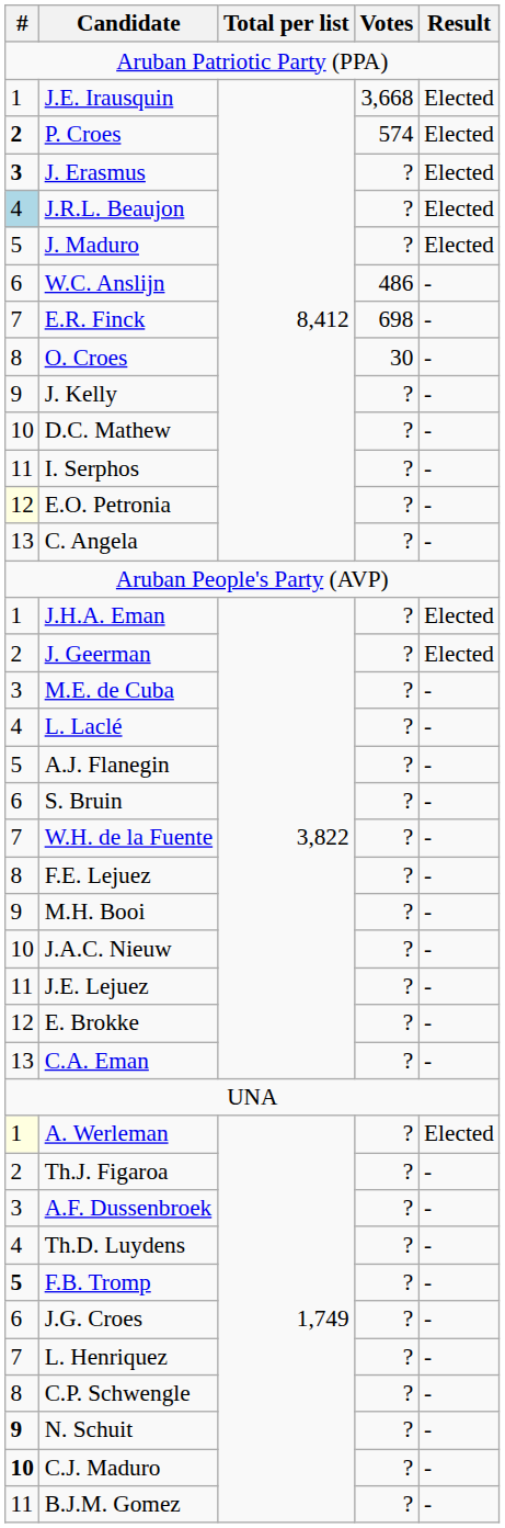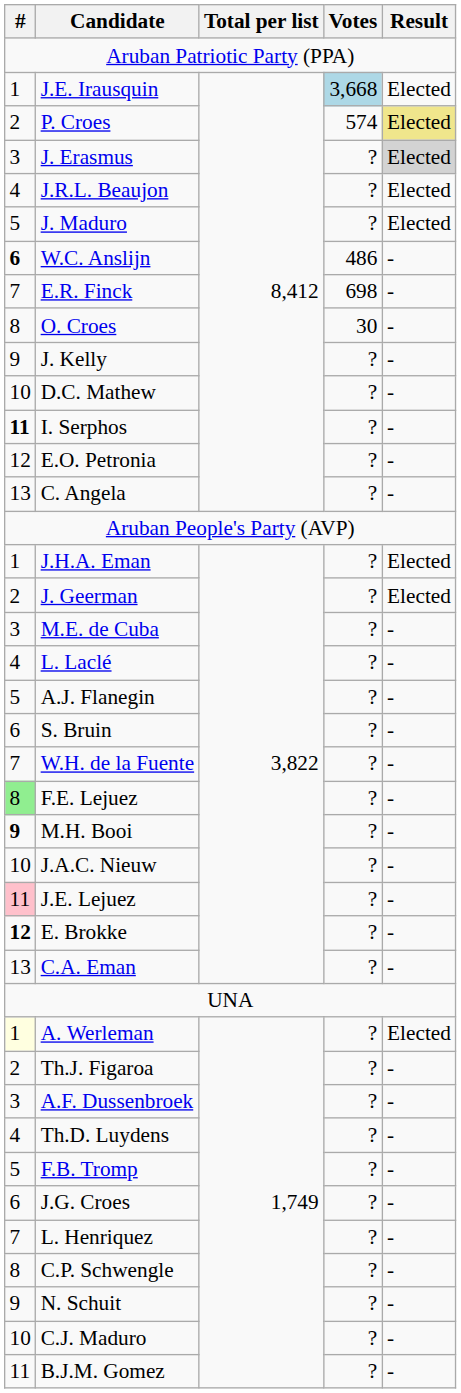J.E. Irausquin | Votes: no background -> lightblue background
P. Croes | #: bold -> normal
P. Croes | Result: no background -> khaki background
J. Erasmus | #: bold -> normal
J. Erasmus | Result: no background -> lightgrey background
J.R.L. Beaujon | #: lightblue background -> no background
W.C. Anslijn | #: normal -> bold
I. Serphos | #: normal -> bold
E.O. Petronia | #: lightyellow background -> no background
F.E. Lejuez | #: no background -> lightgreen background
M.H. Booi | #: normal -> bold
J.E. Lejuez | #: no background -> pink background
E. Brokke | #: normal -> bold
F.B. Tromp | #: bold -> normal
N. Schuit | #: bold -> normal
C.J. Maduro | #: bold -> normal
